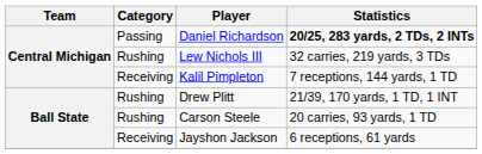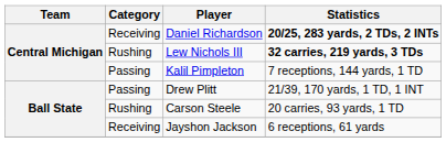Daniel Richardson | Category: Passing -> Receiving
Lew Nichols III | Statistics: normal -> bold
Kalil Pimpleton | Category: Receiving -> Passing
Drew Plitt | Category: Rushing -> Passing
